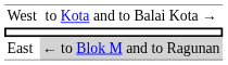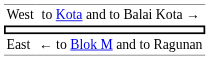East | column 2: lightgrey background -> no background
